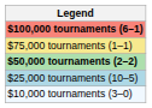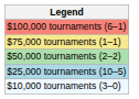row 2 | column 1: bold -> normal
row 4 | column 1: bold -> normal
